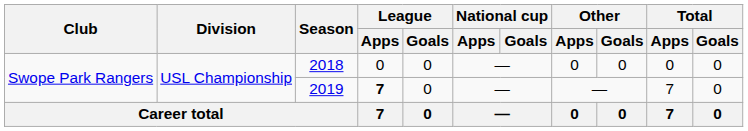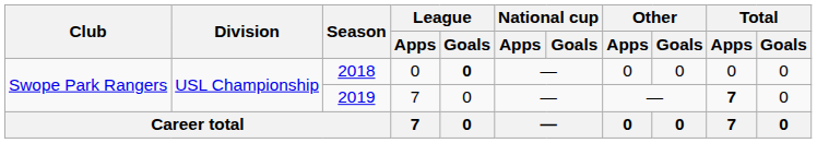2018 | League / Goals: normal -> bold
2019 | League / Apps: bold -> normal
2019 | Total / Apps: normal -> bold
